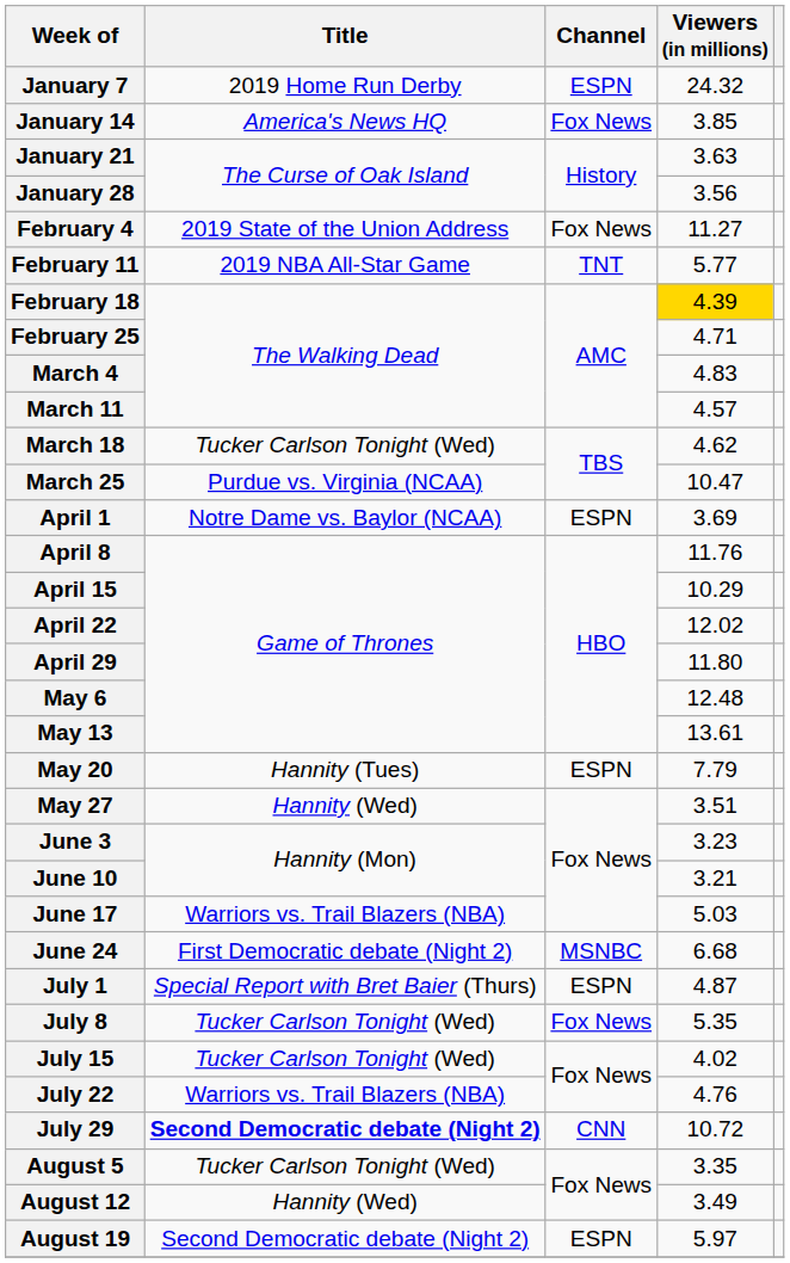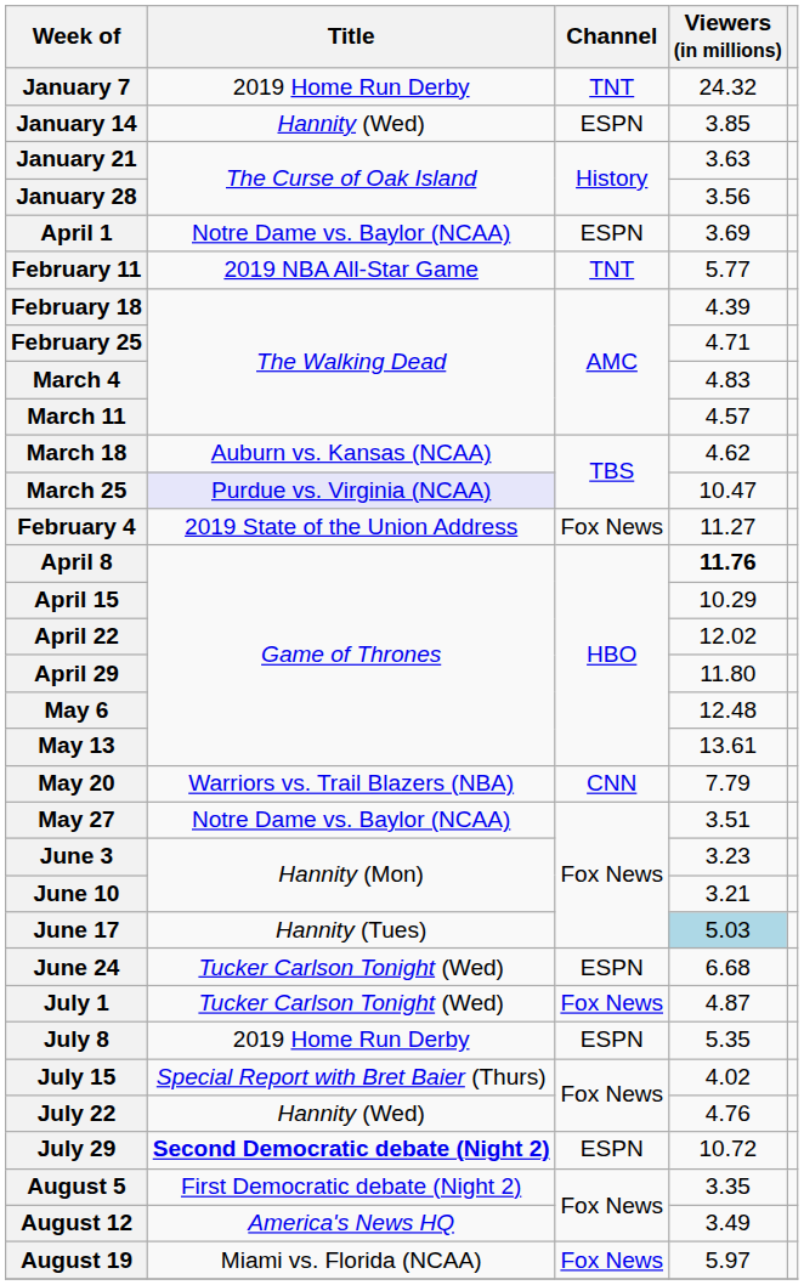January 7 | Channel: ESPN -> TNT
January 14 | Title: America's News HQ -> Hannity (Wed)
January 14 | Channel: Fox News -> ESPN
rows swapped: February 4 <-> April 1
February 18 | Viewers (in millions): gold background -> no background
March 18 | Title: Tucker Carlson Tonight (Wed) -> Auburn vs. Kansas (NCAA)
March 25 | Title: no background -> lavender background
April 8 | Viewers (in millions): normal -> bold
May 20 | Title: Hannity (Tues) -> Warriors vs. Trail Blazers (NBA)
May 20 | Channel: ESPN -> CNN
May 27 | Title: Hannity (Wed) -> Notre Dame vs. Baylor (NCAA)
June 17 | Title: Warriors vs. Trail Blazers (NBA) -> Hannity (Tues)
June 17 | Viewers (in millions): no background -> lightblue background
June 24 | Title: First Democratic debate (Night 2) -> Tucker Carlson Tonight (Wed)
June 24 | Channel: MSNBC -> ESPN
July 1 | Title: Special Report with Bret Baier (Thurs) -> Tucker Carlson Tonight (Wed)
July 1 | Channel: ESPN -> Fox News
July 8 | Title: Tucker Carlson Tonight (Wed) -> 2019 Home Run Derby
July 8 | Channel: Fox News -> ESPN
July 15 | Title: Tucker Carlson Tonight (Wed) -> Special Report with Bret Baier (Thurs)
July 22 | Title: Warriors vs. Trail Blazers (NBA) -> Hannity (Wed)
July 29 | Channel: CNN -> ESPN
August 5 | Title: Tucker Carlson Tonight (Wed) -> First Democratic debate (Night 2)
August 12 | Title: Hannity (Wed) -> America's News HQ
August 19 | Title: Second Democratic debate (Night 2) -> Miami vs. Florida (NCAA)
August 19 | Channel: ESPN -> Fox News
